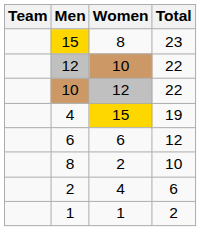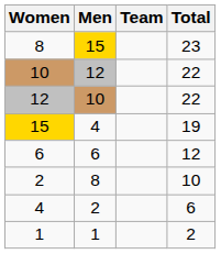columns swapped: Team <-> Women
